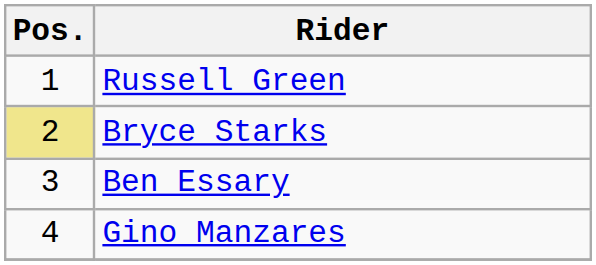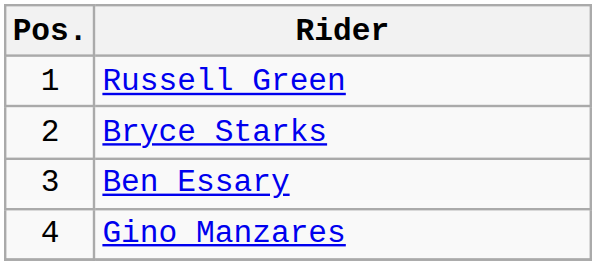Bryce Starks | Pos.: khaki background -> no background
